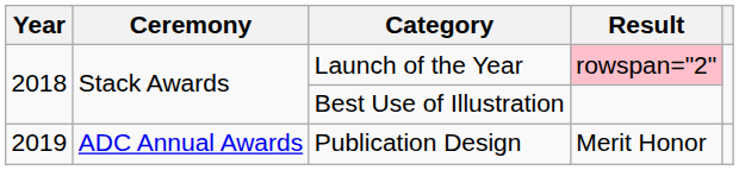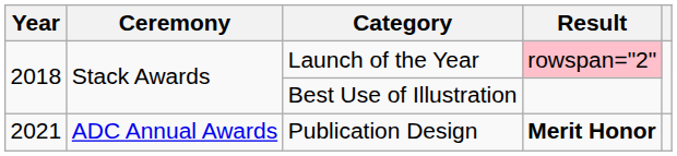Publication Design | Year: 2019 -> 2021
Publication Design | Result: normal -> bold
